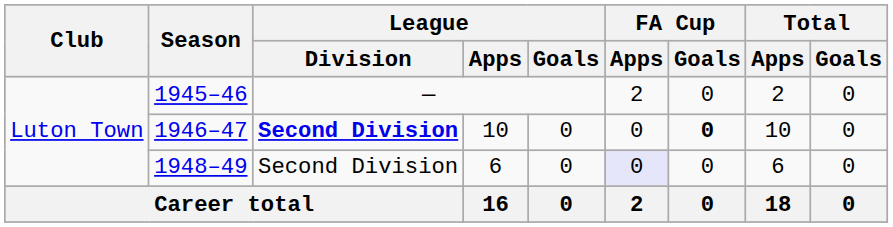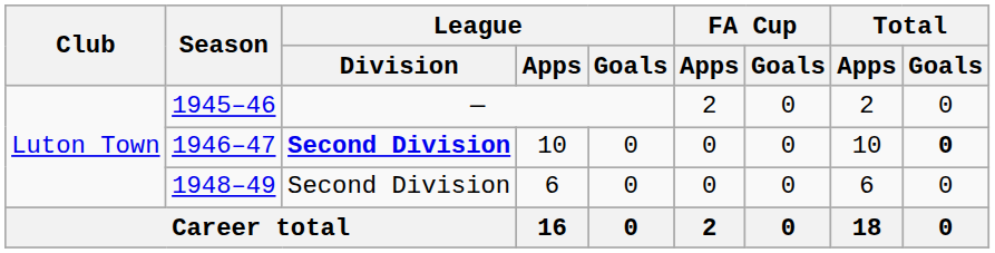1946–47 | FA Cup / Goals: bold -> normal
1946–47 | Total / Goals: normal -> bold
1948–49 | FA Cup / Apps: lavender background -> no background
